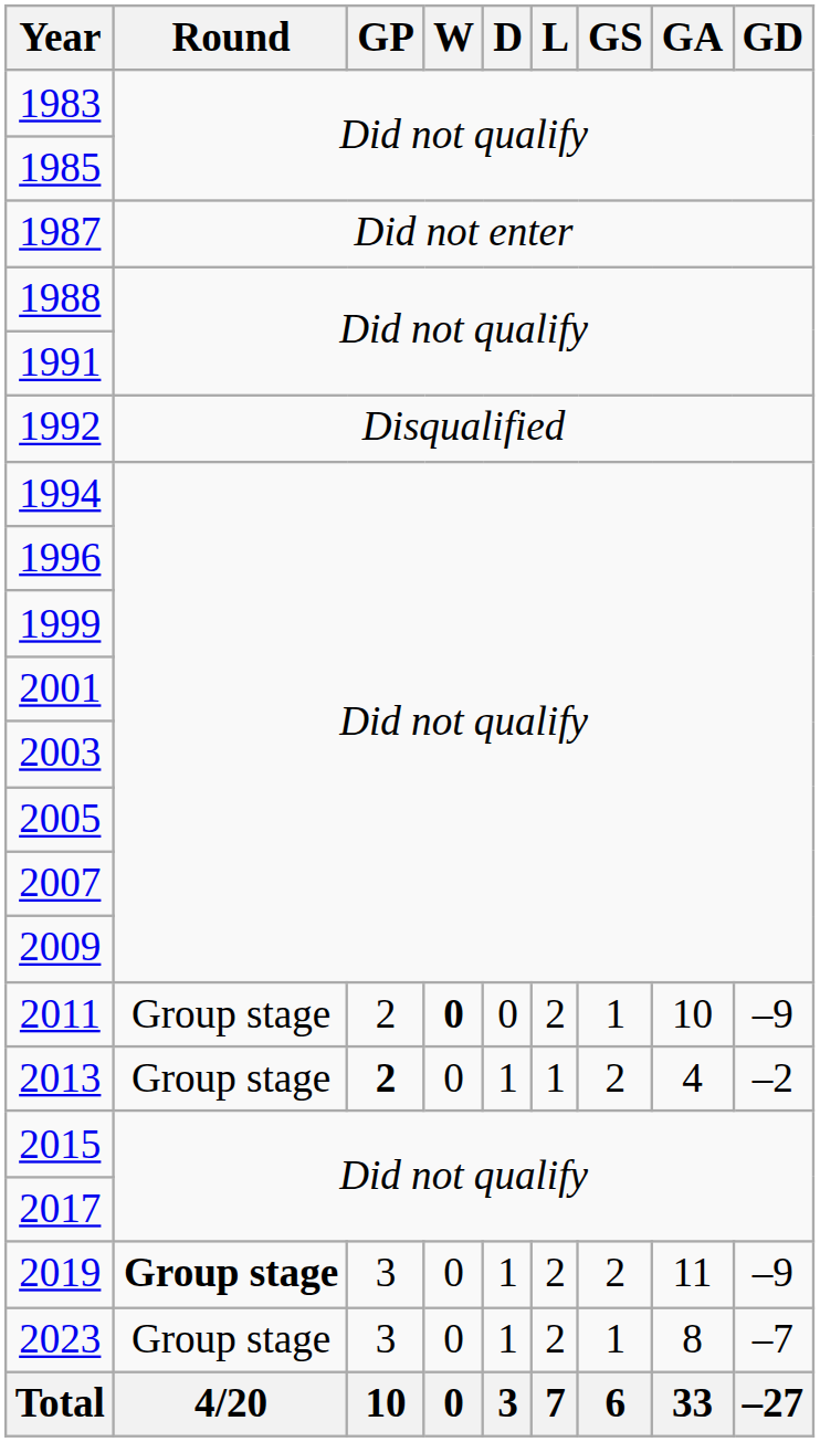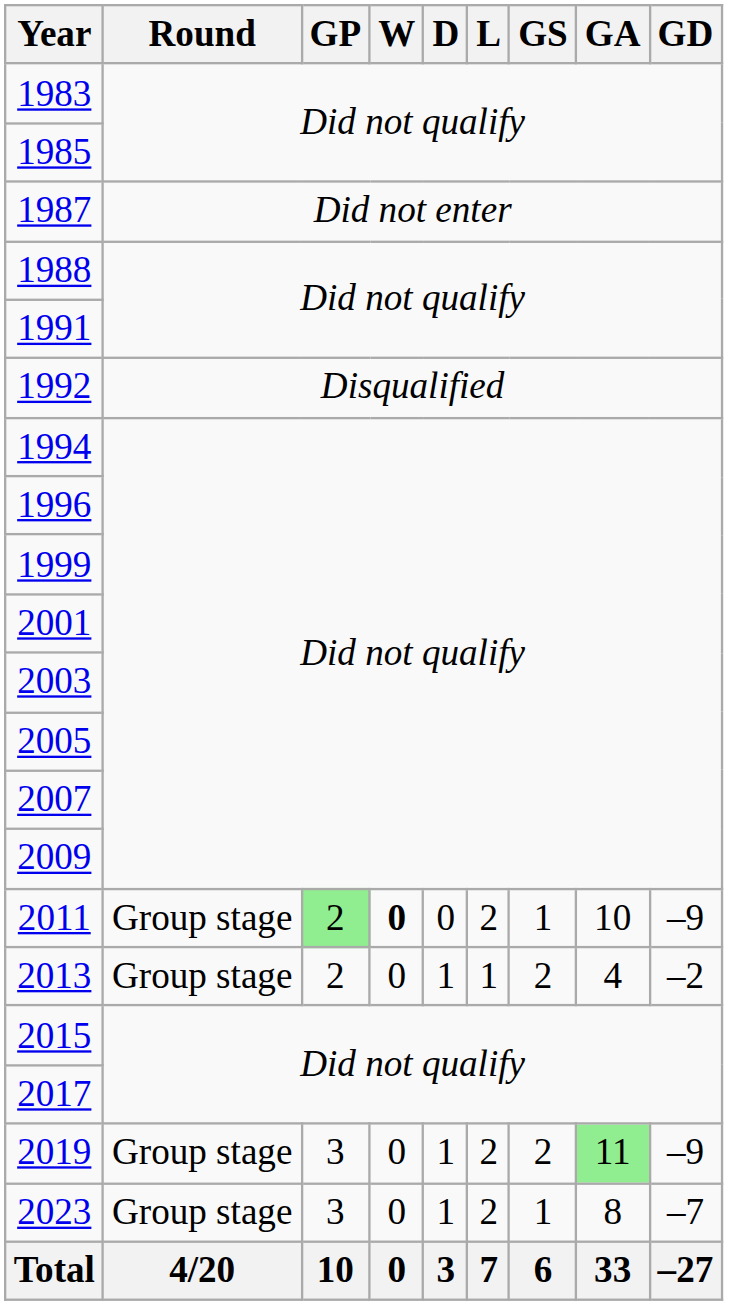2011 | GP: no background -> lightgreen background
2013 | GP: bold -> normal
2019 | Round: bold -> normal
2019 | GA: no background -> lightgreen background
